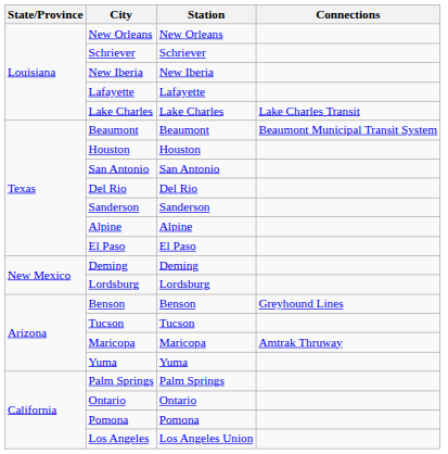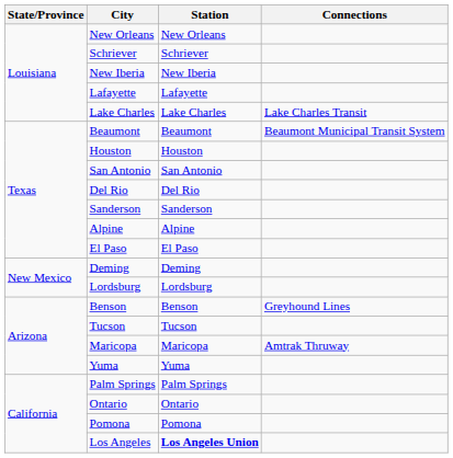Los Angeles | Station: normal -> bold
